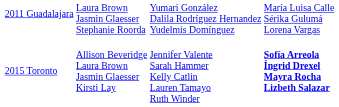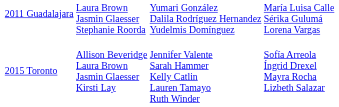2015 Toronto | column 4: bold -> normal
